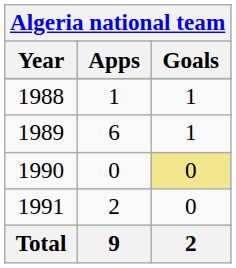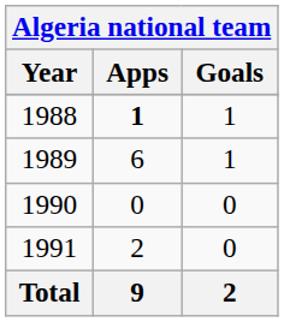1988 | Apps: normal -> bold
1990 | Goals: khaki background -> no background
